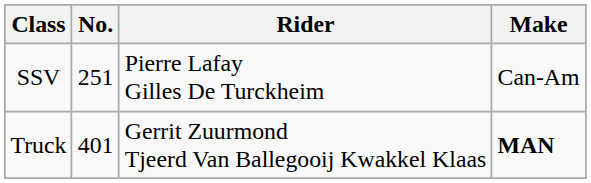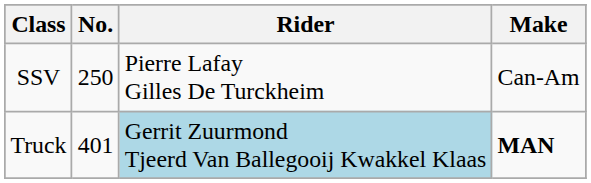SSV | No.: 251 -> 250
Truck | Rider: no background -> lightblue background
